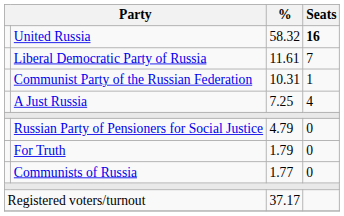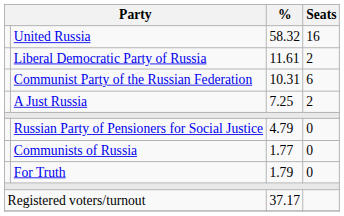United Russia | Seats: bold -> normal
Liberal Democratic Party of Russia | Seats: 7 -> 2
Communist Party of the Russian Federation | Seats: 1 -> 6
A Just Russia | Seats: 4 -> 2
rows swapped: For Truth <-> Communists of Russia
